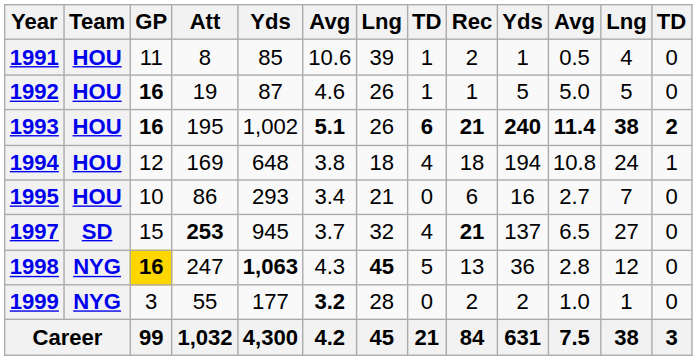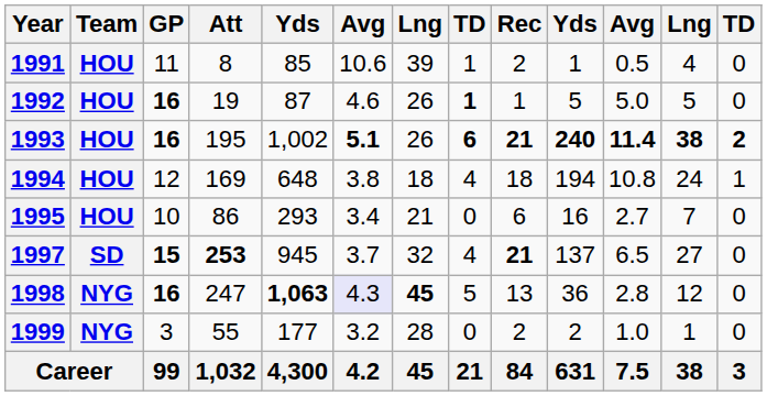1992 | column 8: normal -> bold
1997 | GP: normal -> bold
1998 | GP: gold background -> no background
1998 | column 6: no background -> lavender background
1999 | column 6: bold -> normal
